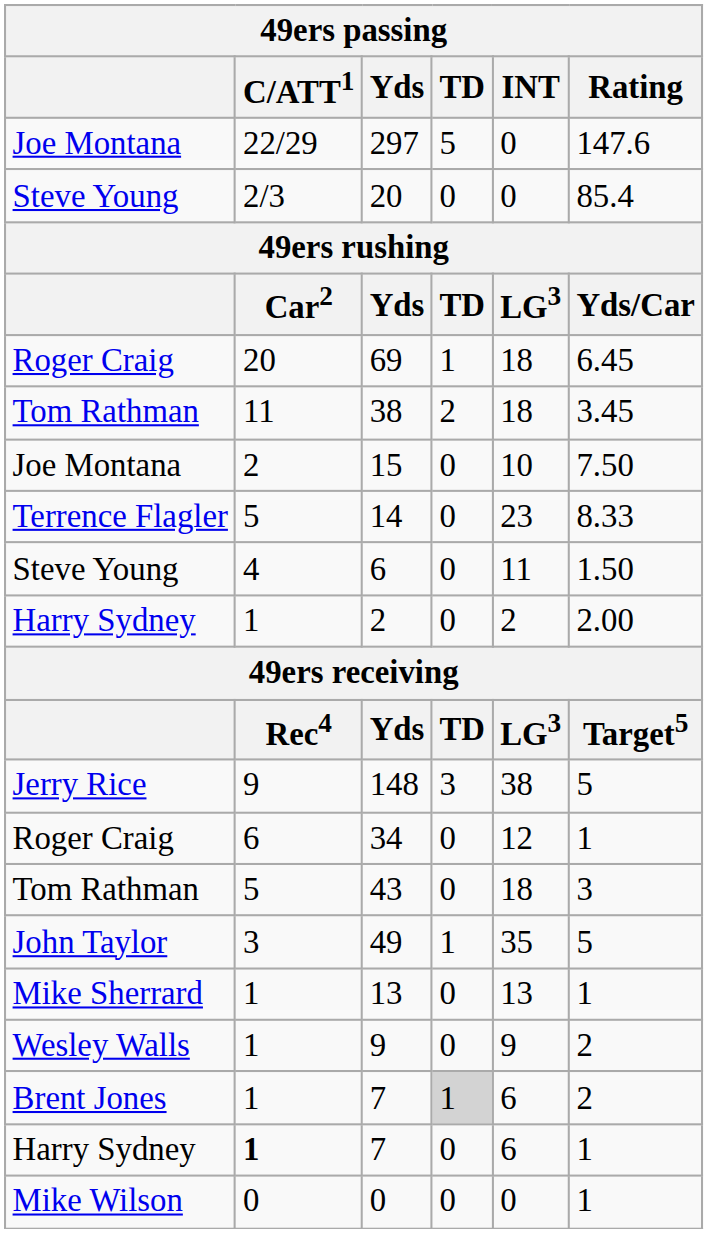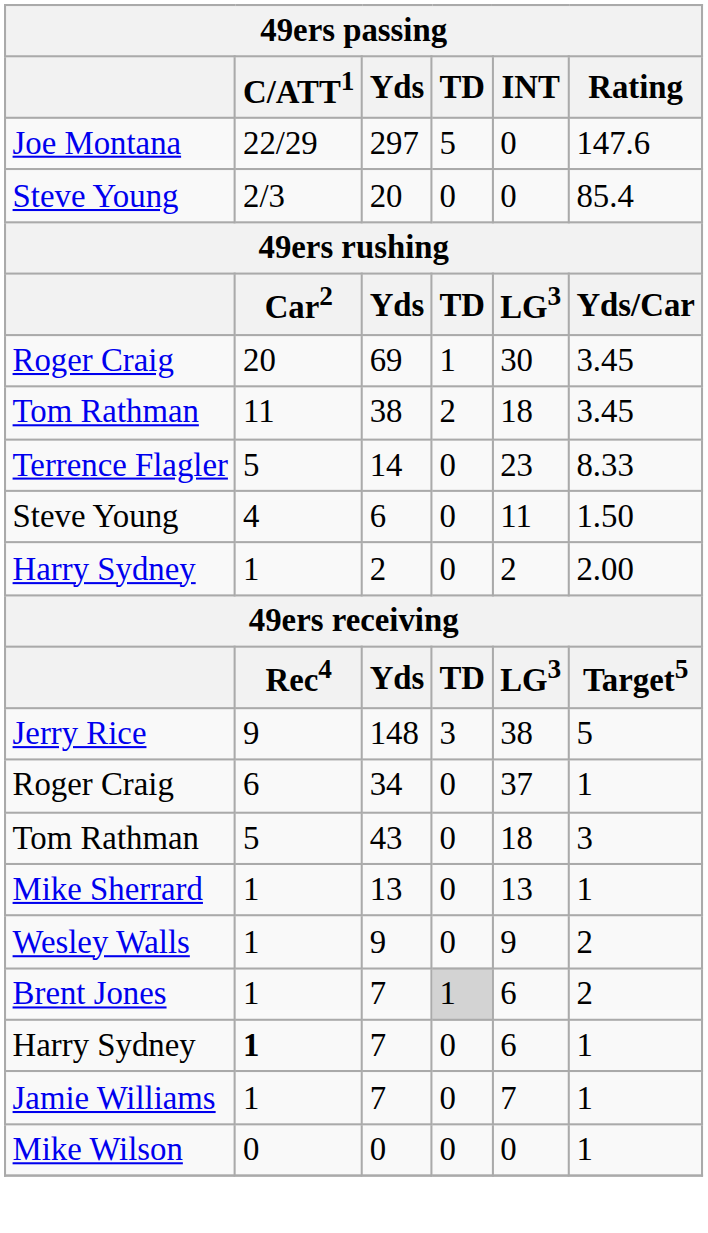69 | INT: 18 -> 30
69 | Rating: 6.45 -> 3.45
- row: Joe Montana | 2 | 15 | 0 | 10 | 7.50
34 | INT: 12 -> 37
- row: John Taylor | 3 | 49 | 1 | 35 | 5
+ row: Jamie Williams | 1 | 7 | 0 | 7 | 1
